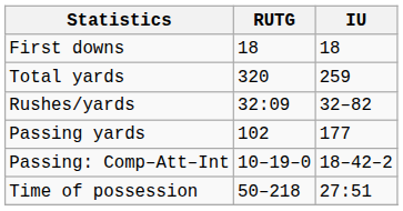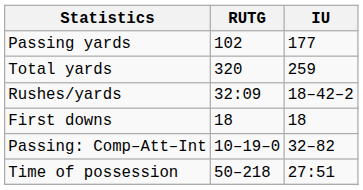rows swapped: First downs <-> Passing yards
Rushes/yards | IU: 32–82 -> 18–42–2
Passing: Comp–Att–Int | IU: 18–42–2 -> 32–82
